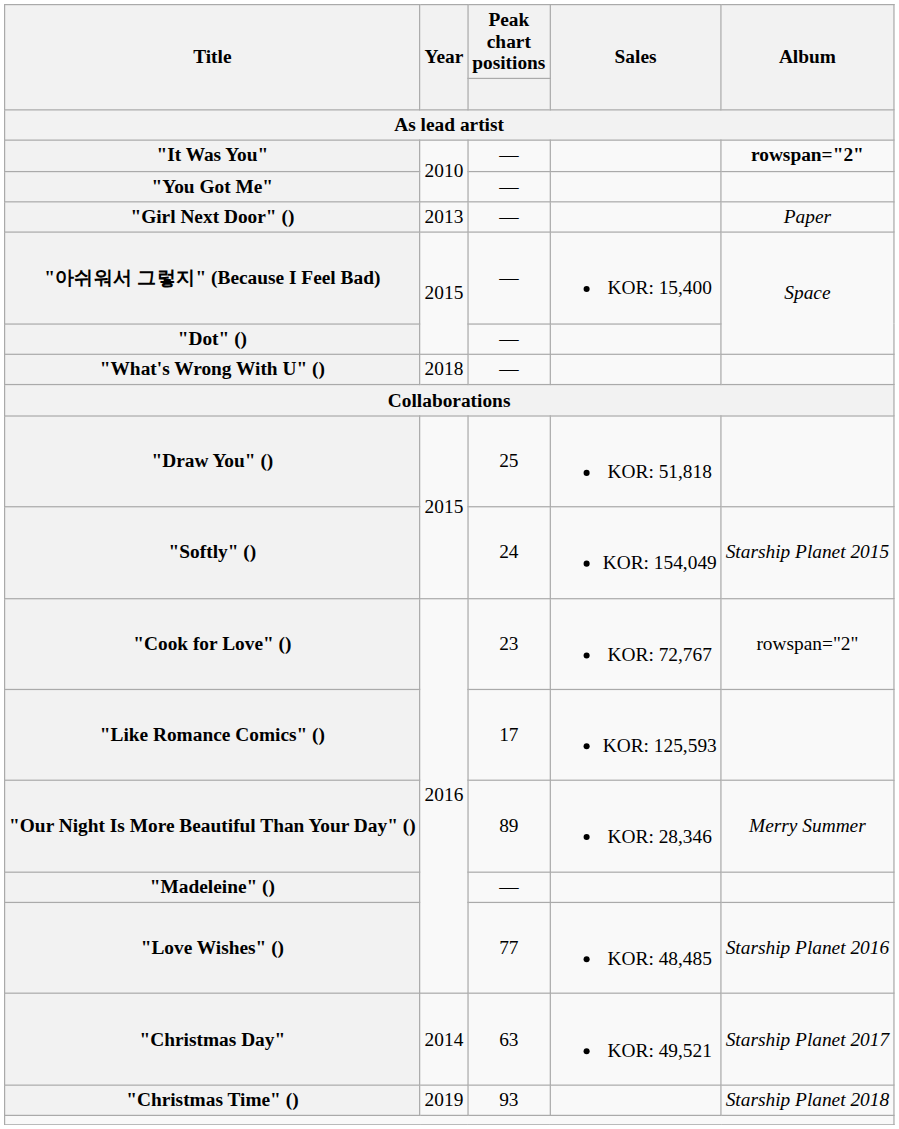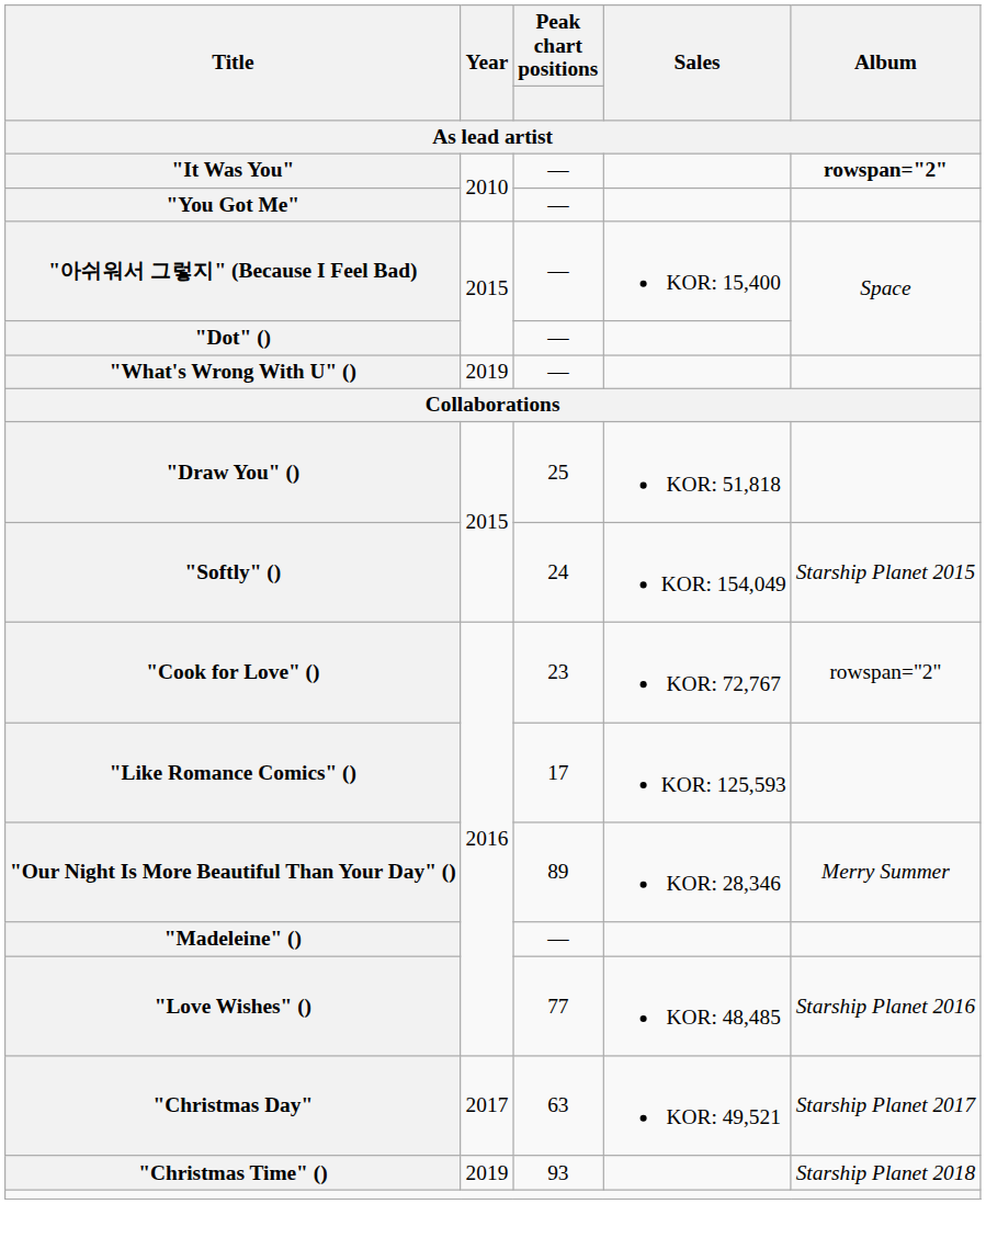- row: "Girl Next Door" () | 2013 | — | Paper
"What's Wrong With U" () | Year: 2018 -> 2019
"Christmas Day" | Year: 2014 -> 2017
